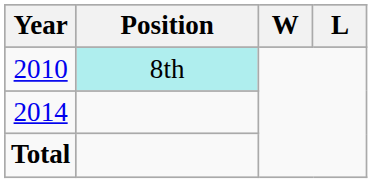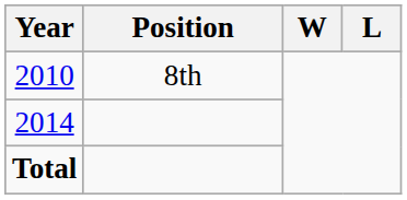2010 | Position: paleturquoise background -> no background
